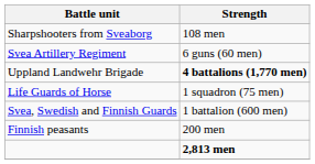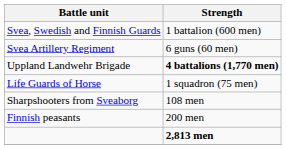row 2 | Battle unit: Sharpshooters from Sveaborg -> Svea, Swedish and Finnish Guards
row 2 | Strength: 108 men -> 1 battalion (600 men)
row 6 | Battle unit: Svea, Swedish and Finnish Guards -> Sharpshooters from Sveaborg
row 6 | Strength: 1 battalion (600 men) -> 108 men
